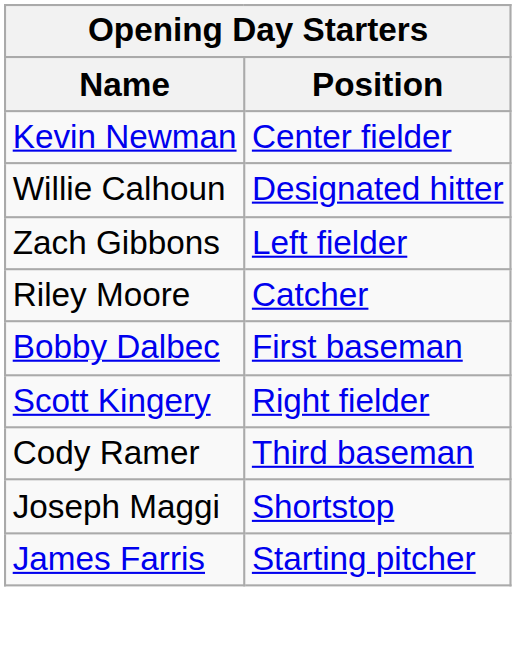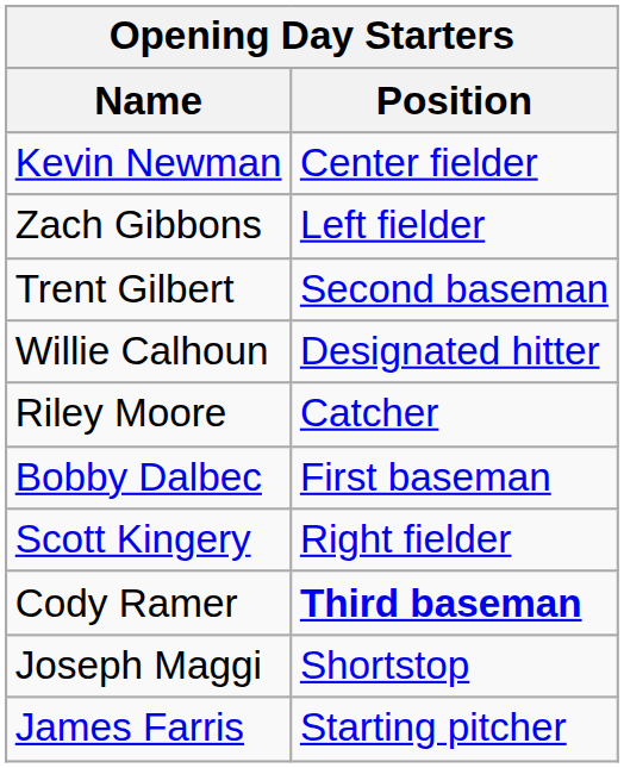rows swapped: Willie Calhoun <-> Zach Gibbons
+ row: Trent Gilbert | Second baseman
Cody Ramer | Position: normal -> bold
